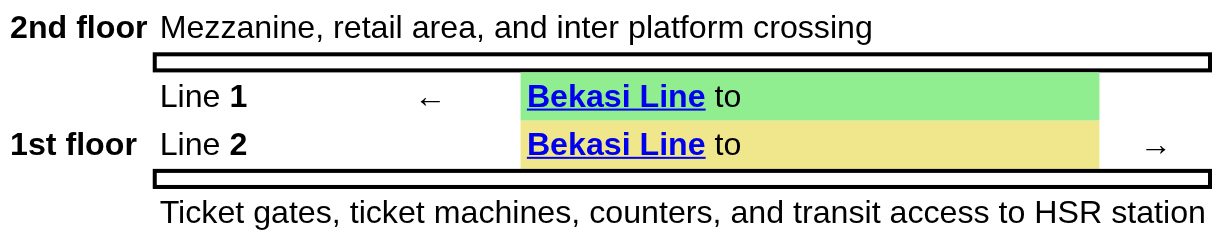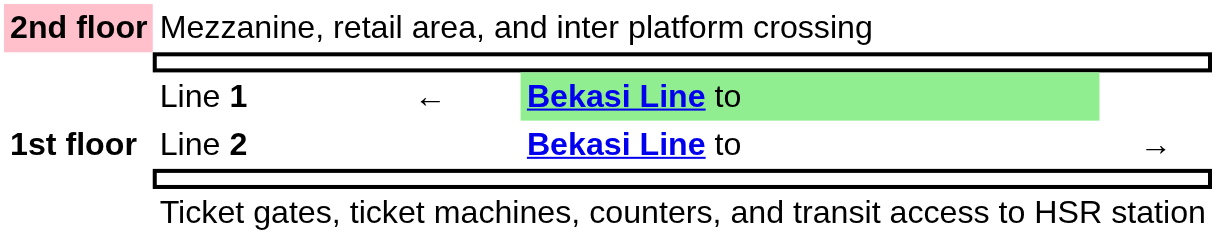Mezzanine, retail area, and inter platform crossing | column 1: no background -> pink background
Line 2 | column 4: khaki background -> no background
